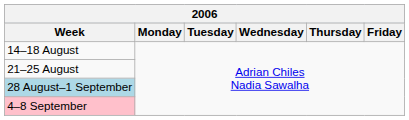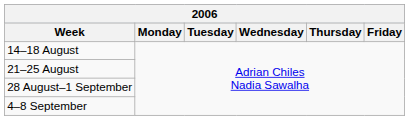28 August–1 September | Week: lightblue background -> no background
4–8 September | Week: pink background -> no background
